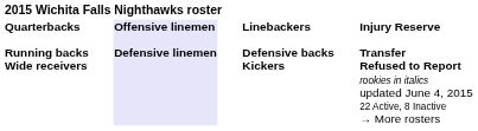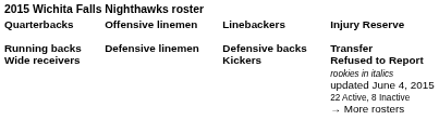Quarterbacks Running backs Wide receivers | column 2: lavender background -> no background
